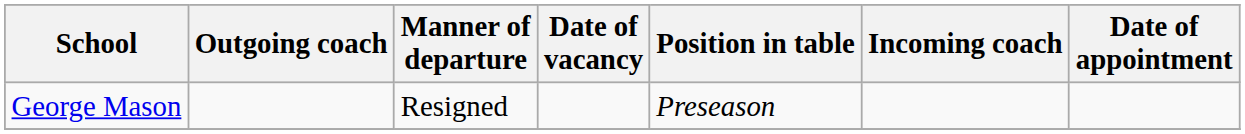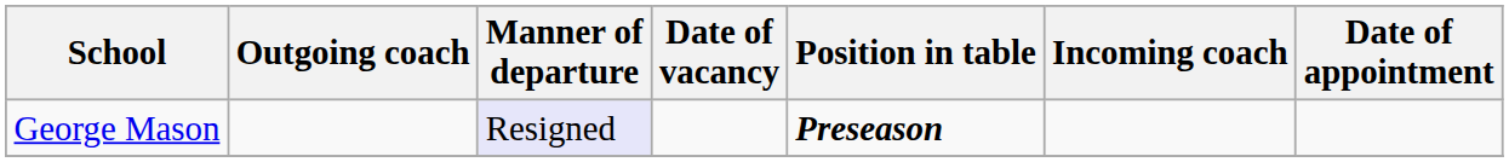George Mason | Manner of departure: no background -> lavender background
George Mason | Position in table: normal -> bold
